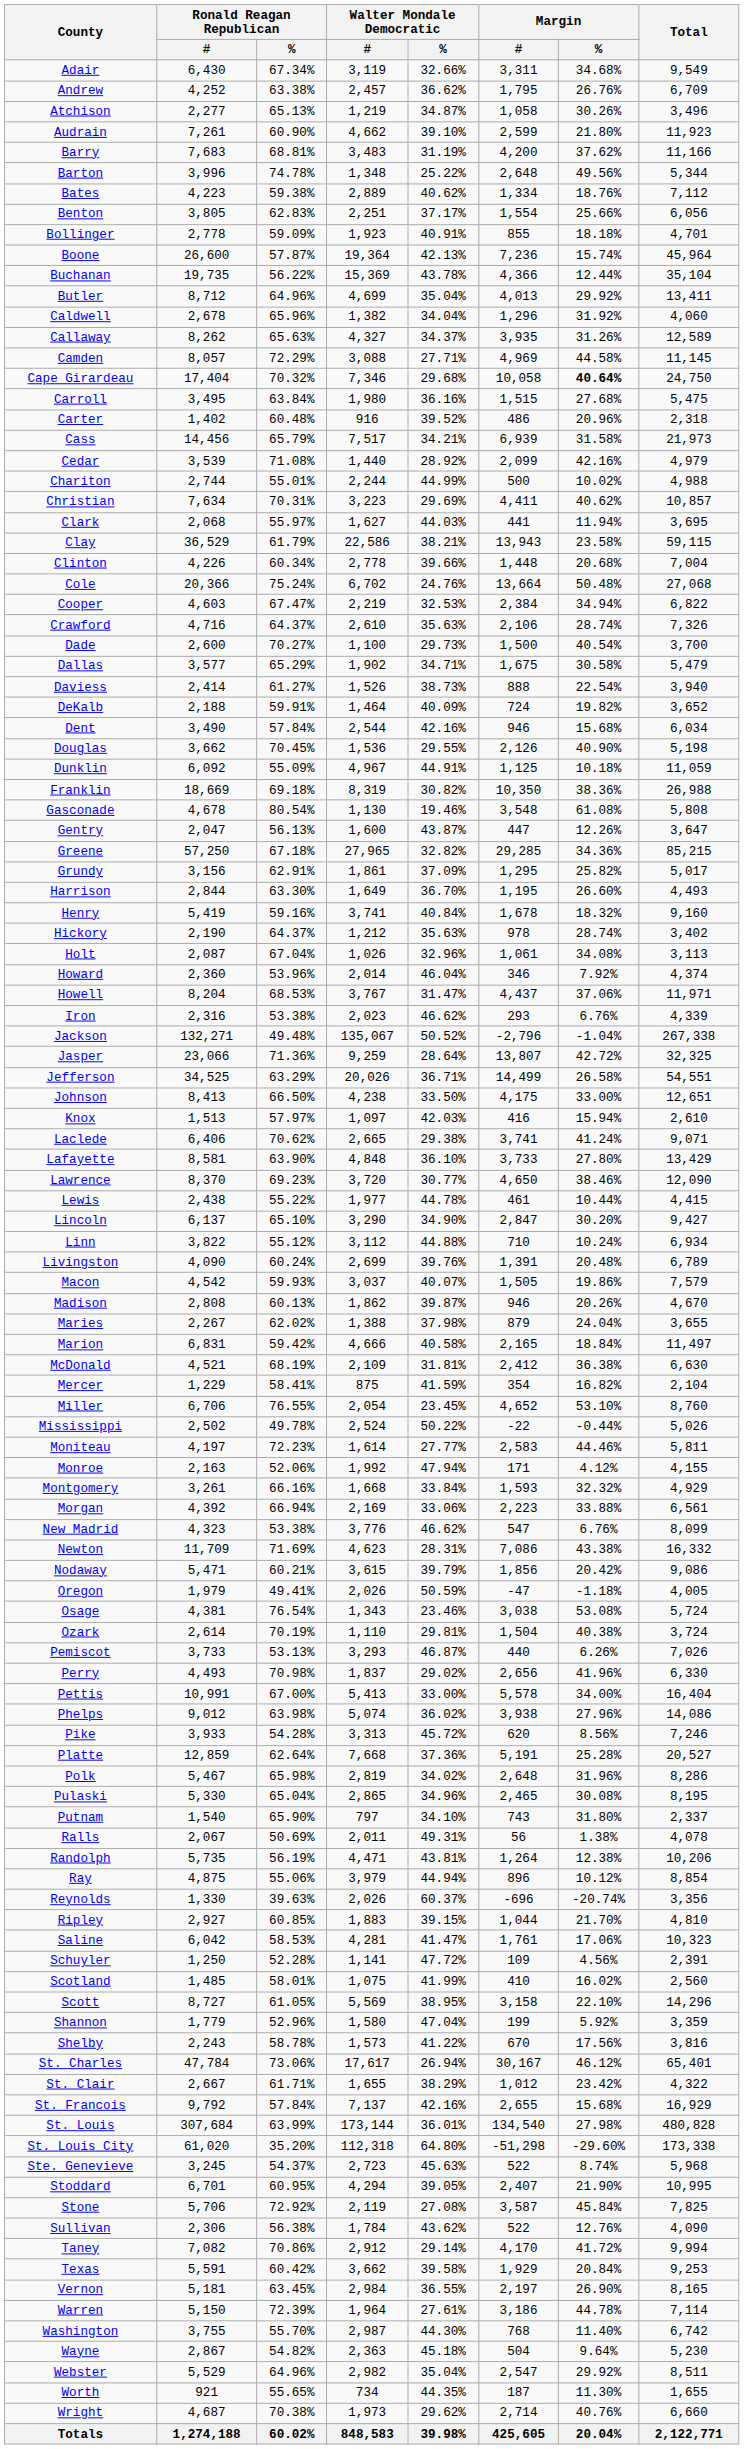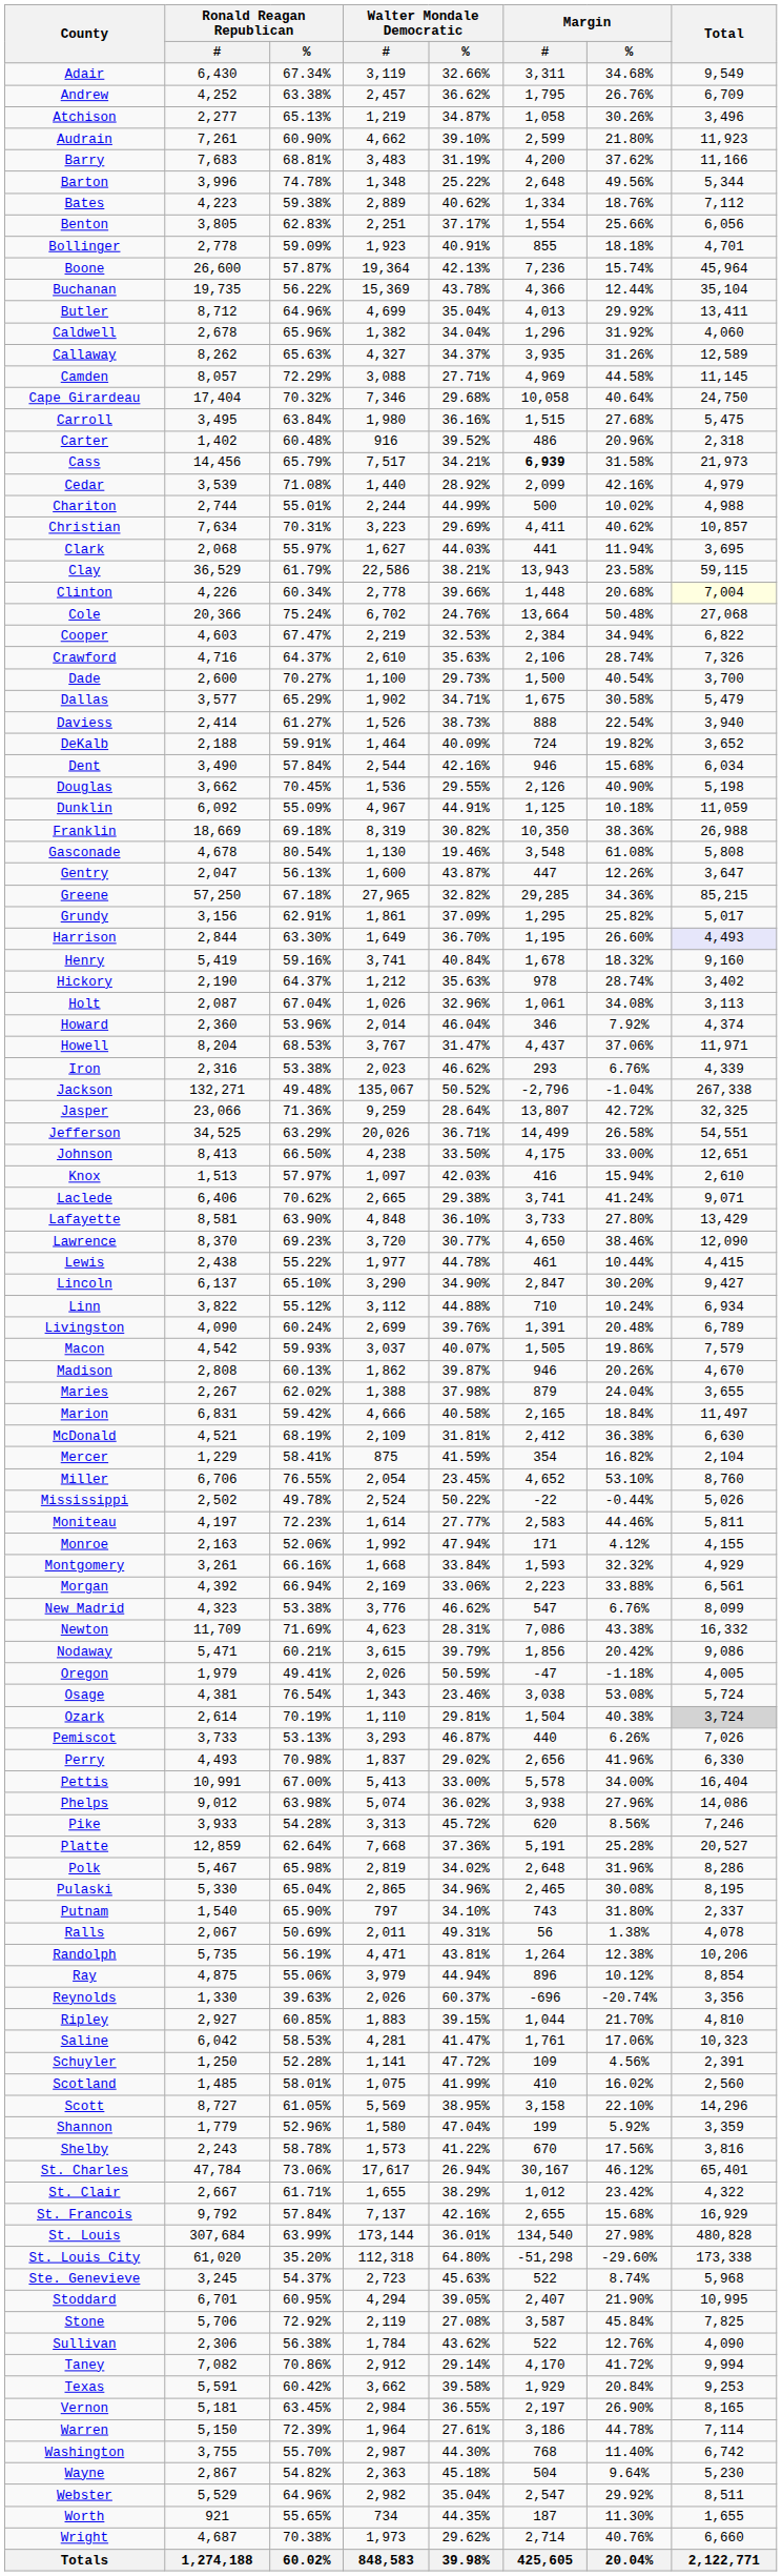Cape Girardeau | Margin / %: bold -> normal
Cass | Margin / #: normal -> bold
Clinton | Total: no background -> lightyellow background
Harrison | Total: no background -> lavender background
Ozark | Total: no background -> lightgrey background
